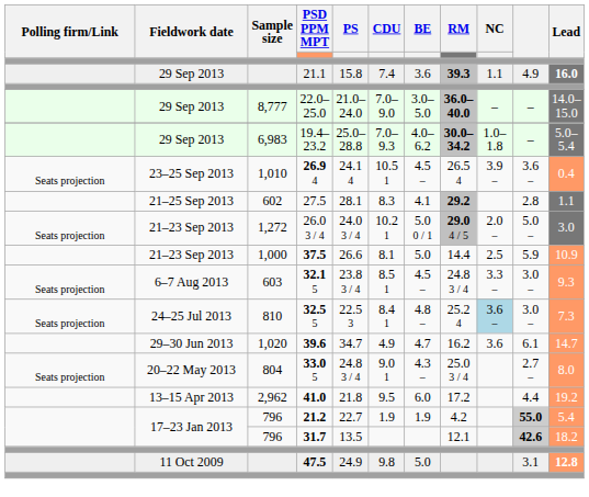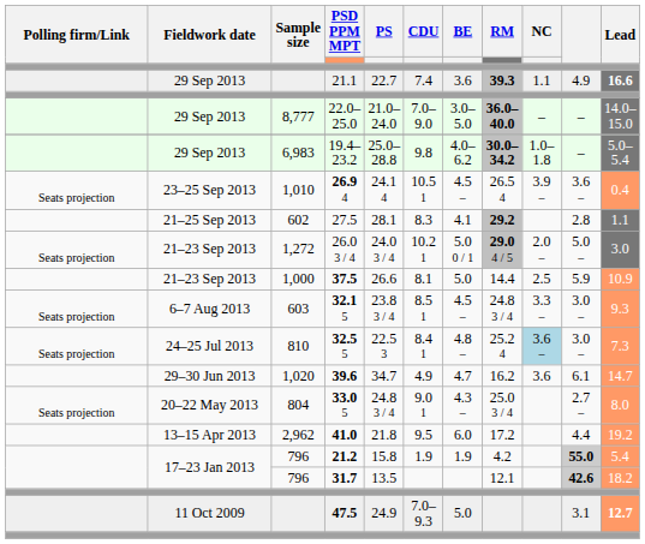21.1 | PS: 15.8 -> 22.7
21.1 | Lead: 16.0 -> 16.6
19.4– 23.2 | CDU: 7.0– 9.3 -> 9.8
21.2 | PS: 22.7 -> 15.8
47.5 | CDU: 9.8 -> 7.0– 9.3
47.5 | Lead: 12.8 -> 12.7
